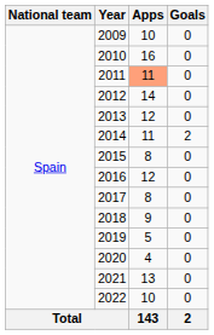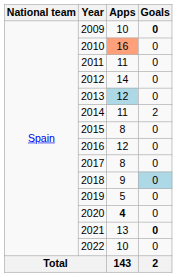2009 | Goals: normal -> bold
2010 | Apps: no background -> lightsalmon background
2011 | Apps: lightsalmon background -> no background
2013 | Apps: no background -> lightblue background
2018 | Goals: no background -> lightblue background
2020 | Apps: normal -> bold
2021 | Goals: normal -> bold
